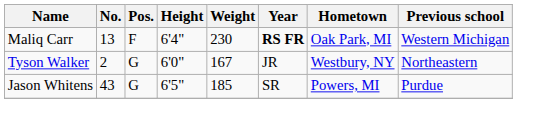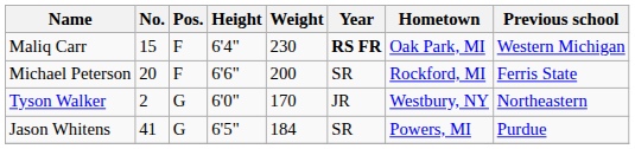Maliq Carr | No.: 13 -> 15
+ row: Michael Peterson | 20 | F | 6'6" | 200 | SR | Rockford, MI | Ferris State
Tyson Walker | Weight: 167 -> 170
Jason Whitens | No.: 43 -> 41
Jason Whitens | Weight: 185 -> 184
